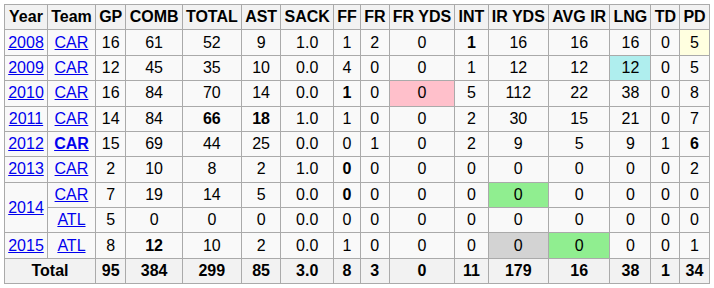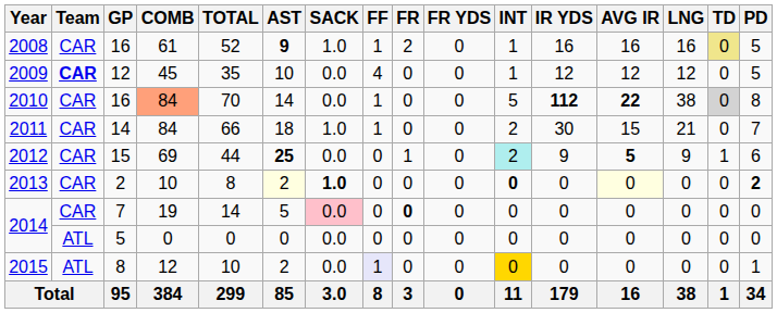2008 | AST: normal -> bold
2008 | INT: bold -> normal
2008 | TD: no background -> khaki background
2008 | PD: lightyellow background -> no background
2009 | Team: normal -> bold
2009 | LNG: paleturquoise background -> no background
2010 | COMB: no background -> lightsalmon background
2010 | FF: bold -> normal
2010 | FR YDS: pink background -> no background
2010 | IR YDS: normal -> bold
2010 | AVG IR: normal -> bold
2010 | TD: no background -> lightgrey background
2011 | TOTAL: bold -> normal
2011 | AST: bold -> normal
2012 | Team: bold -> normal
2012 | AST: normal -> bold
2012 | INT: no background -> paleturquoise background
2012 | AVG IR: normal -> bold
2012 | PD: bold -> normal
2013 | AST: no background -> lightyellow background
2013 | SACK: normal -> bold
2013 | FF: bold -> normal
2013 | INT: normal -> bold
2013 | AVG IR: no background -> lightyellow background
2013 | PD: normal -> bold
2014 / 7 | SACK: no background -> pink background
2014 / 7 | FF: bold -> normal
2014 / 7 | FR: normal -> bold
2014 / 7 | IR YDS: lightgreen background -> no background
2015 | COMB: bold -> normal
2015 | FF: no background -> lavender background
2015 | INT: no background -> gold background
2015 | IR YDS: lightgrey background -> no background
2015 | AVG IR: lightgreen background -> no background
